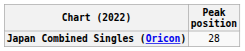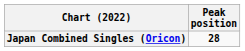row 2 | Peak position: normal -> bold
